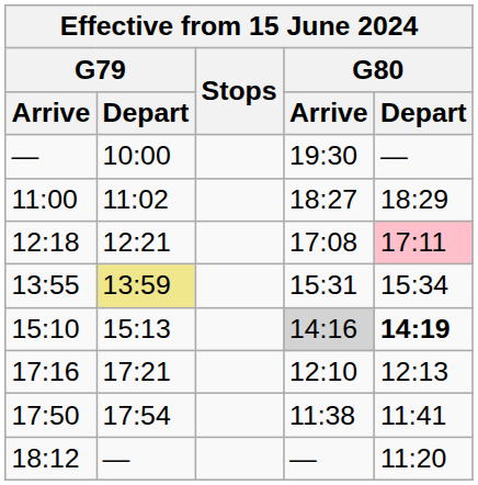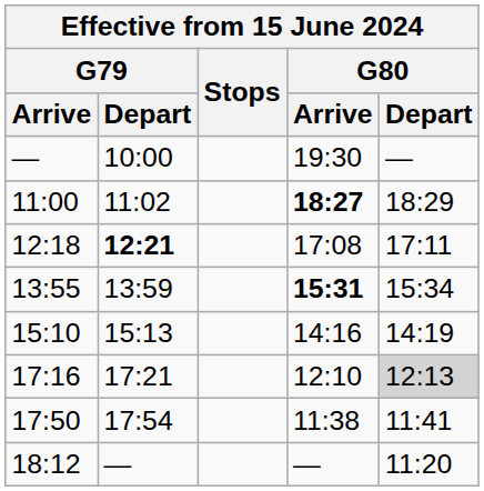11:00 | G80 / Arrive: normal -> bold
12:18 | G79 / Depart: normal -> bold
12:18 | G80 / Depart: pink background -> no background
13:55 | G79 / Depart: khaki background -> no background
13:55 | G80 / Arrive: normal -> bold
15:10 | G80 / Arrive: lightgrey background -> no background
15:10 | G80 / Depart: bold -> normal
17:16 | G80 / Depart: no background -> lightgrey background
